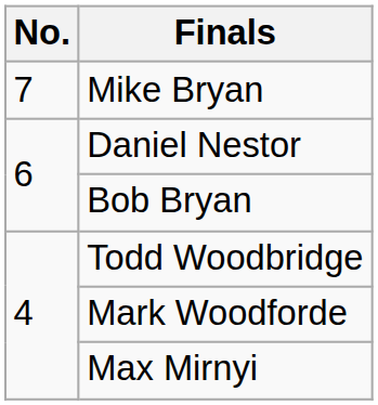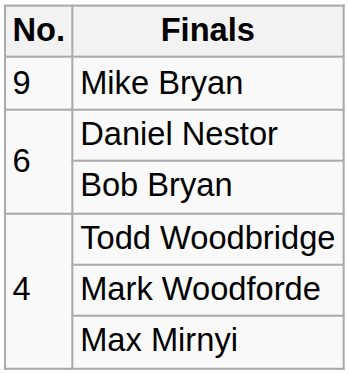Mike Bryan | No.: 7 -> 9
